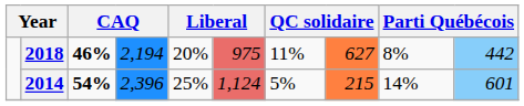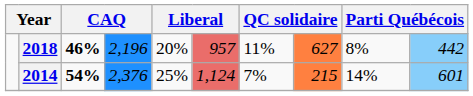2018 | column 4: 2,194 -> 2,196
2018 | column 6: 975 -> 957
2014 | column 4: 2,396 -> 2,376
2014 | column 7: 5% -> 7%
